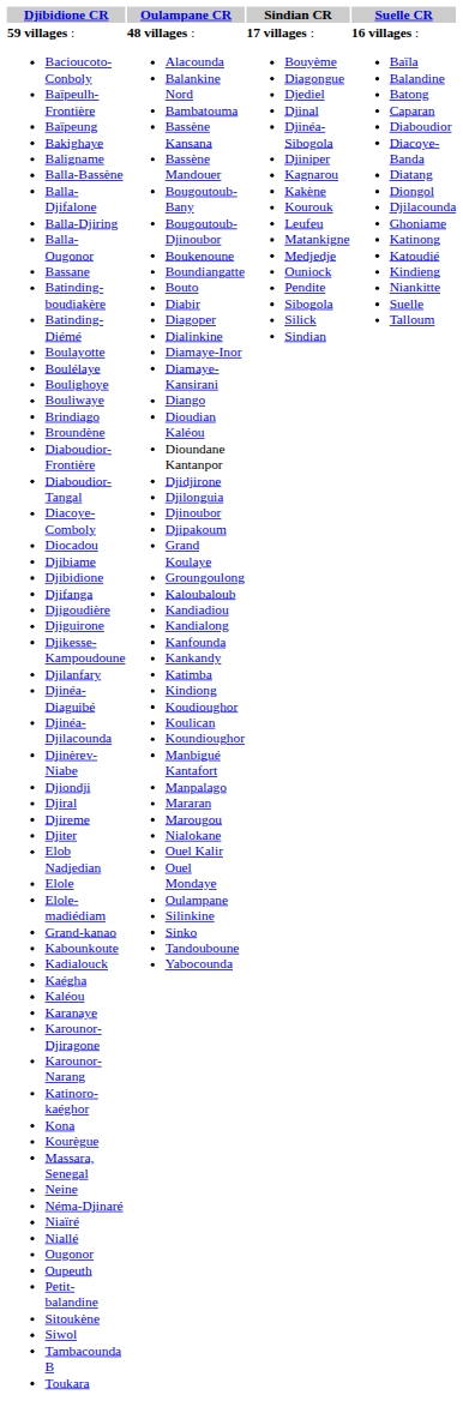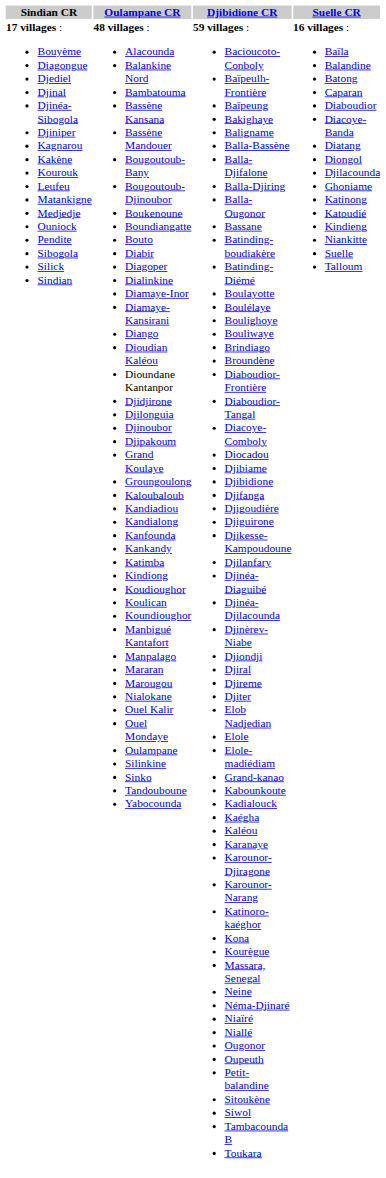columns swapped: Djibidione CR <-> Sindian CR
